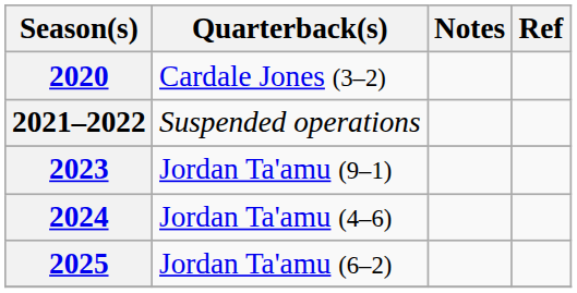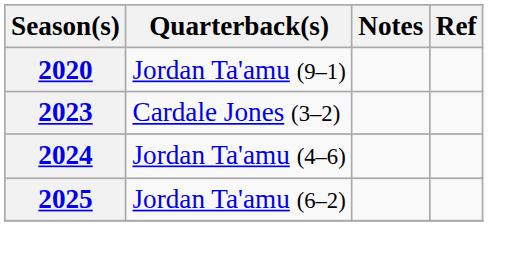2020 | Quarterback(s): Cardale Jones (3–2) -> Jordan Ta'amu (9–1)
- row: 2021–2022 | Suspended operations
2023 | Quarterback(s): Jordan Ta'amu (9–1) -> Cardale Jones (3–2)
